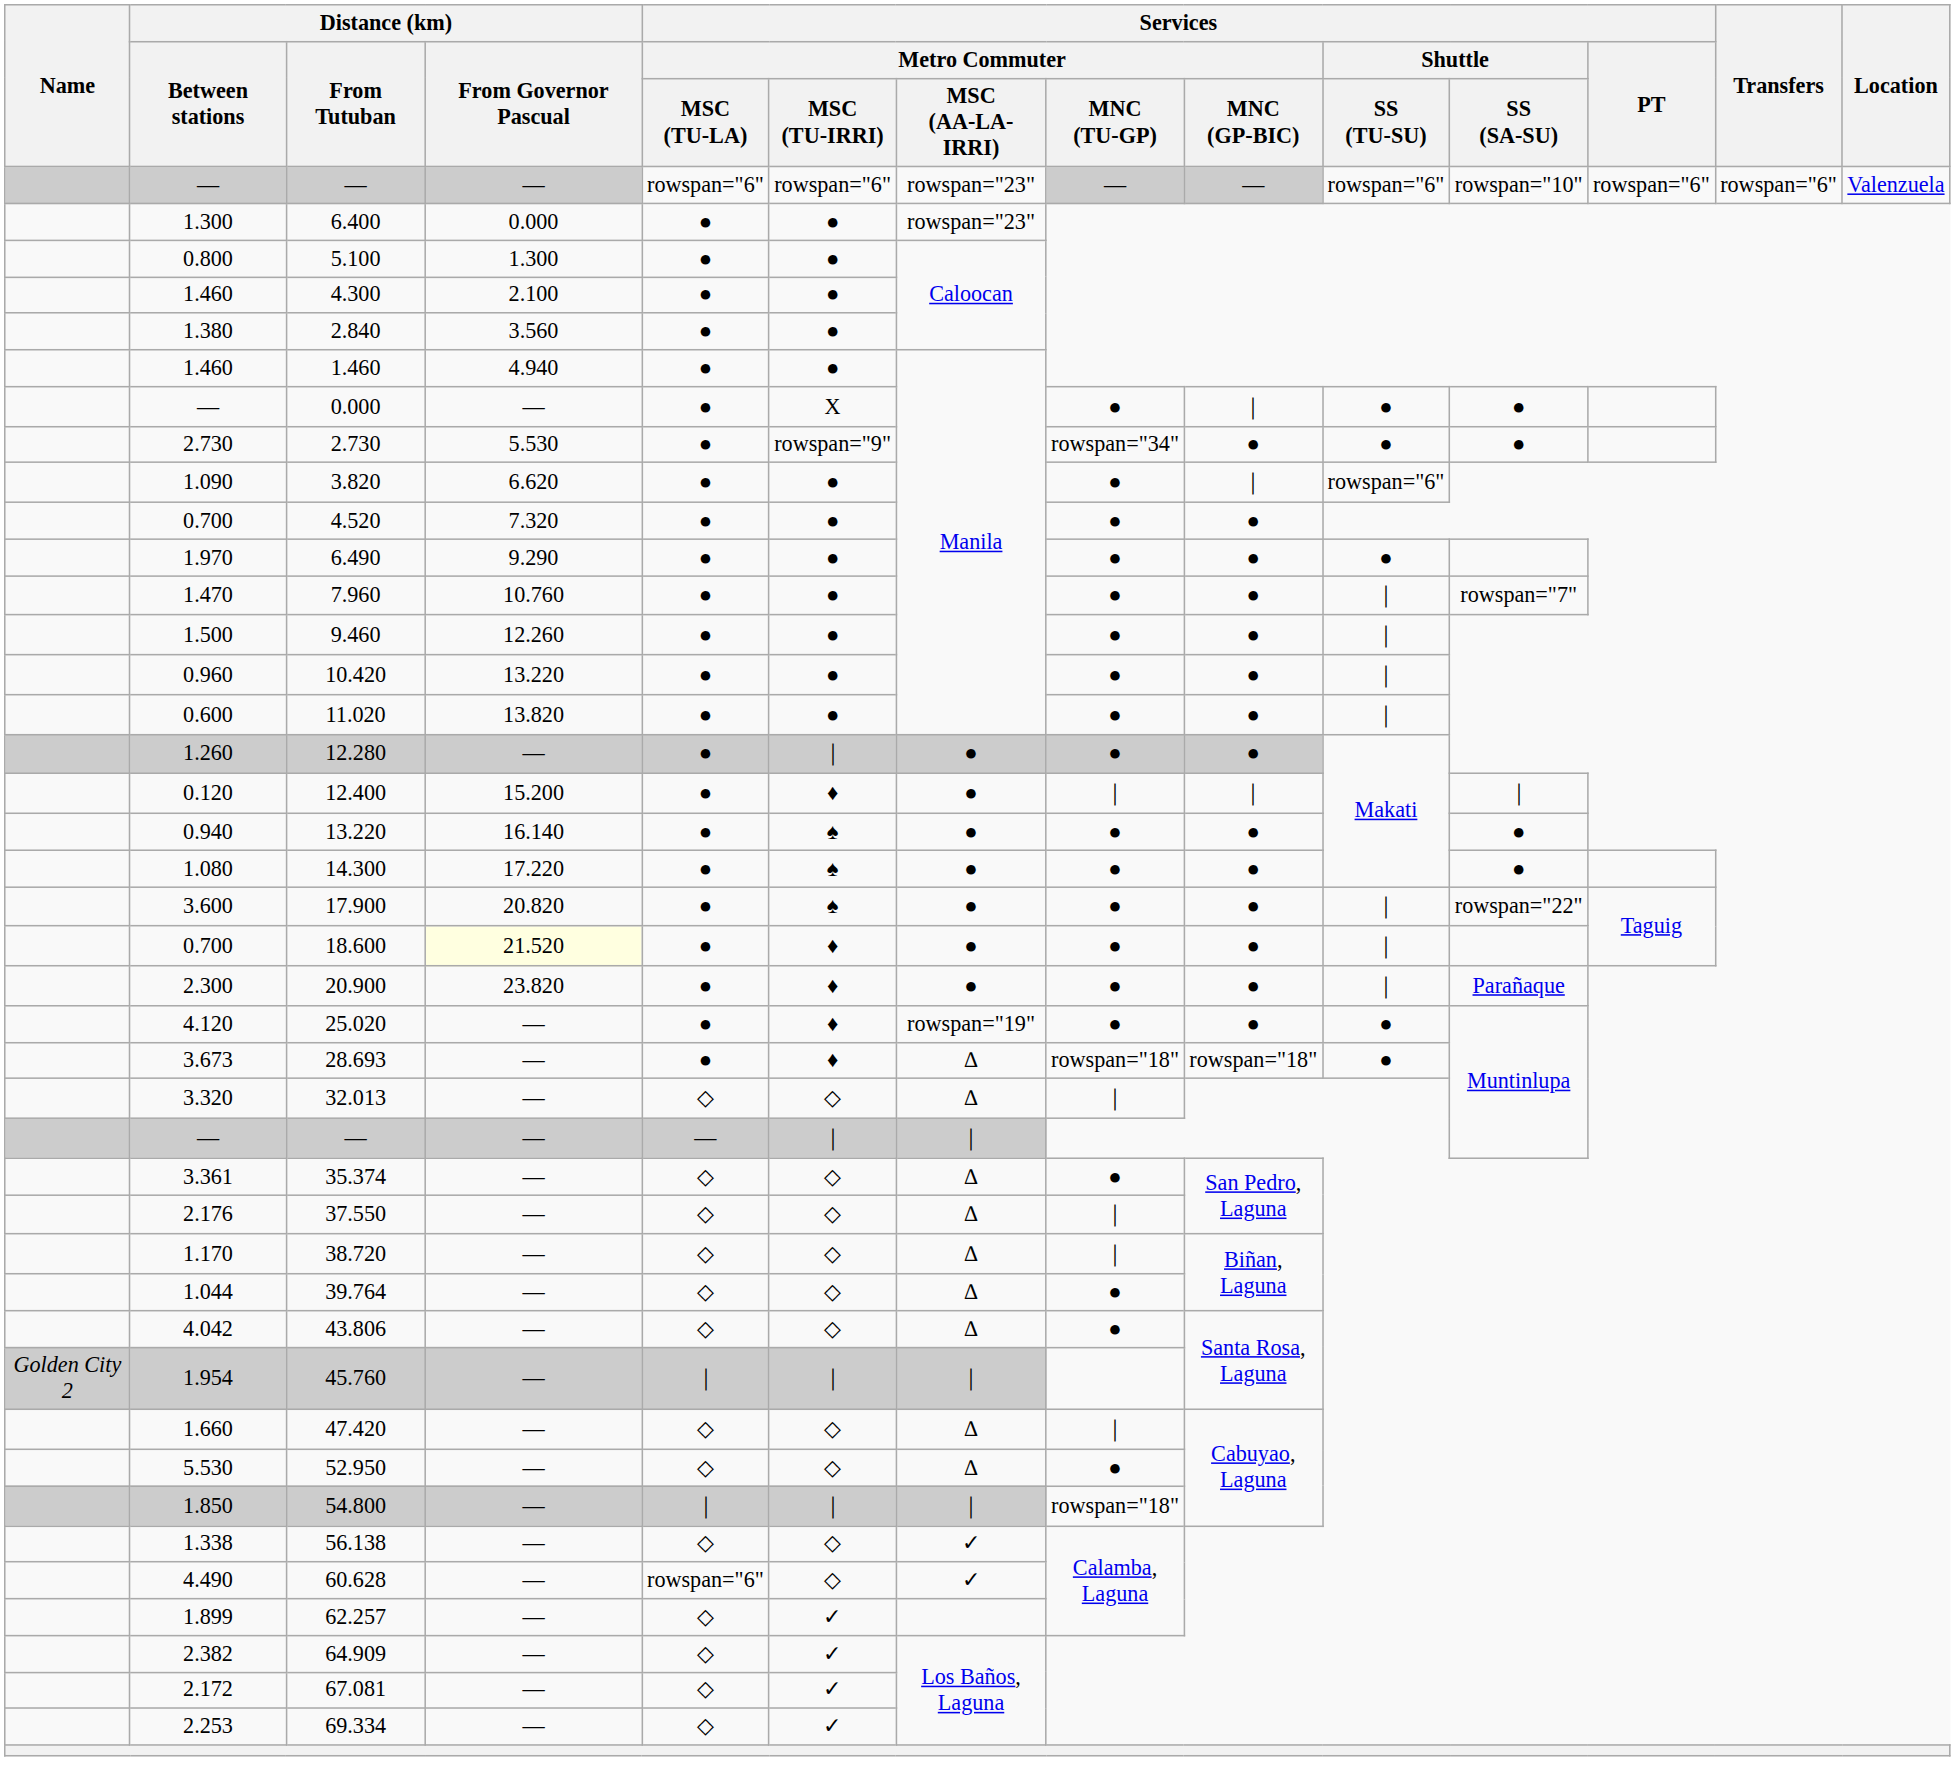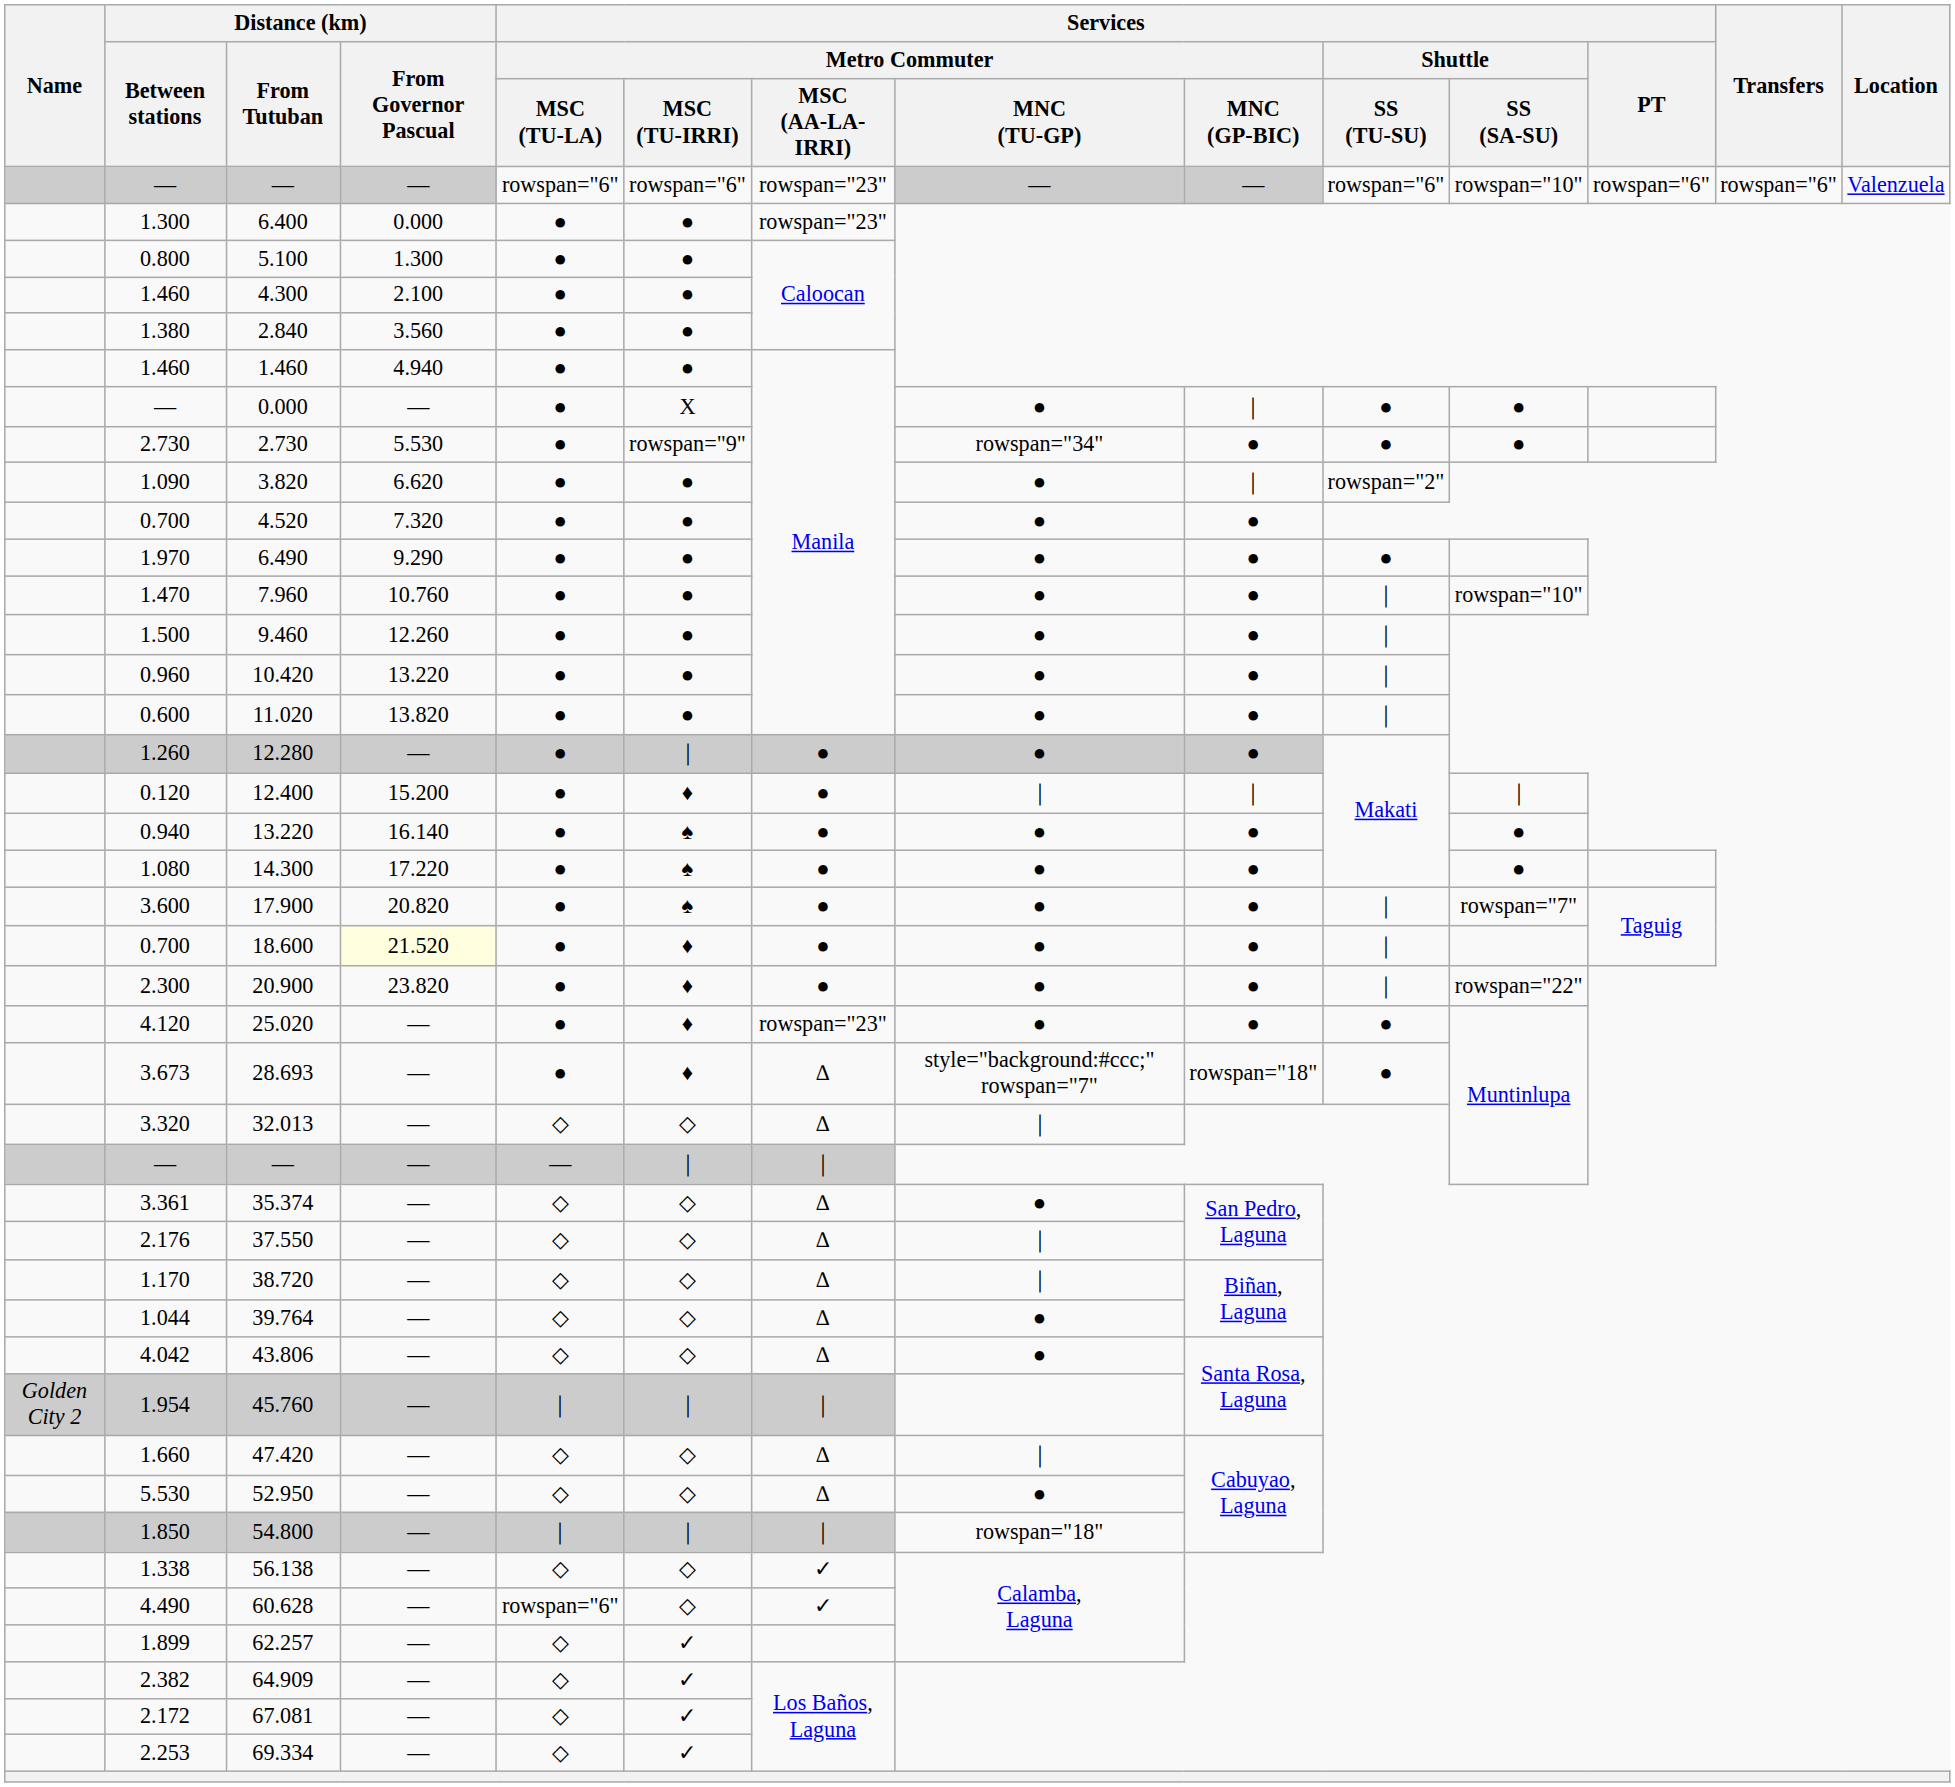3.820 | Services / Shuttle / SS (TU-SU): rowspan="6" -> rowspan="2"
7.960 | Services / Shuttle / SS (SA-SU): rowspan="7" -> rowspan="10"
17.900 | Services / Shuttle / SS (SA-SU): rowspan="22" -> rowspan="7"
20.900 | Services / Shuttle / SS (SA-SU): Parañaque -> rowspan="22"
25.020 | Services / Metro Commuter / MSC (AA-LA-IRRI): rowspan="19" -> rowspan="23"
28.693 | Services / Metro Commuter / MNC (TU-GP): rowspan="18" -> style="background:#ccc;" rowspan="7"
